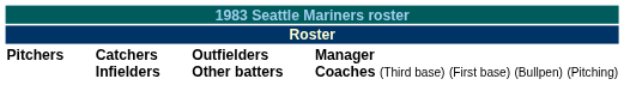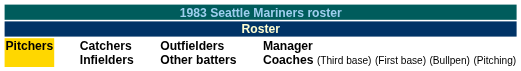Pitchers | column 1: no background -> gold background
